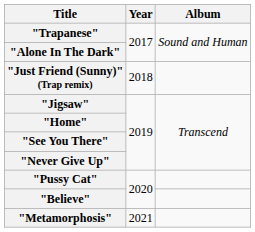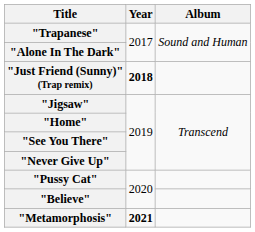"Just Friend (Sunny)" (Trap remix) | Year: normal -> bold
"Metamorphosis" | Year: normal -> bold
